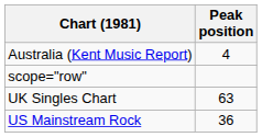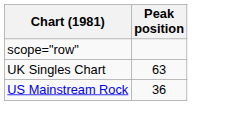- row: Australia (Kent Music Report) | 4
